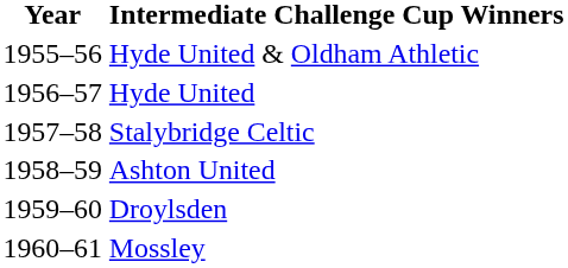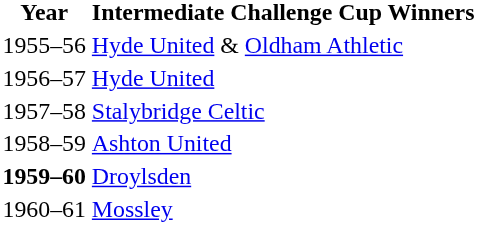Droylsden | Year: normal -> bold
